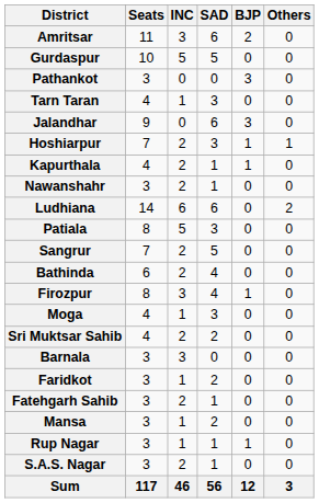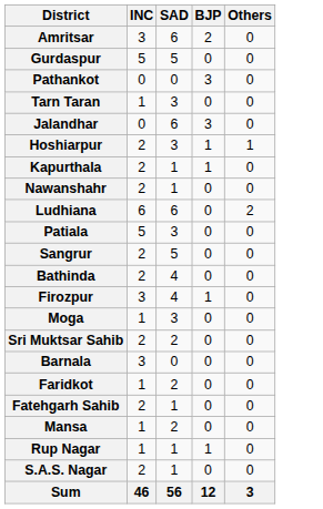- column: Seats | 11 | 10 | 3 | 4 | 9 | 7 | 4 | 3 | 14 | 8 | 7 | 6 | 8 | 4 | 4 | 3 | 3 | 3 | 3 | 3 | 3 | 117
